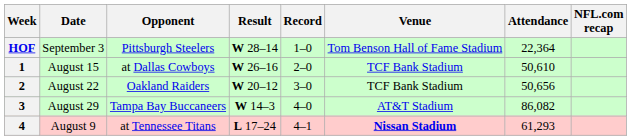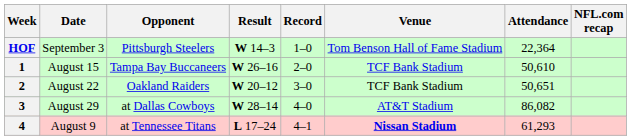HOF | Result: W 28–14 -> W 14–3
1 | Opponent: at Dallas Cowboys -> Tampa Bay Buccaneers
2 | Attendance: 50,656 -> 50,651
3 | Opponent: Tampa Bay Buccaneers -> at Dallas Cowboys
3 | Result: W 14–3 -> W 28–14
